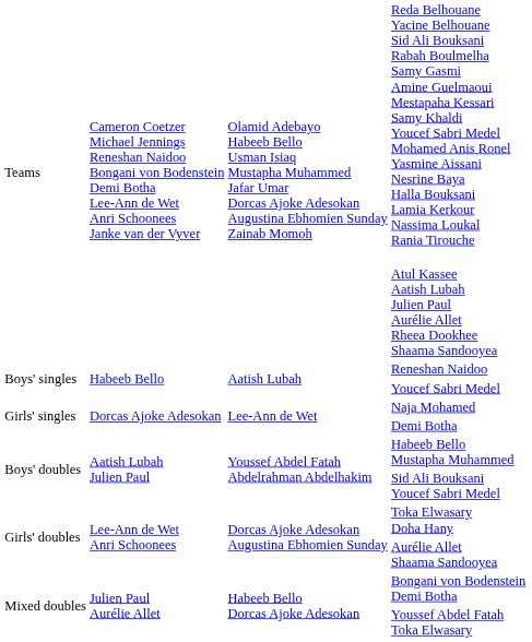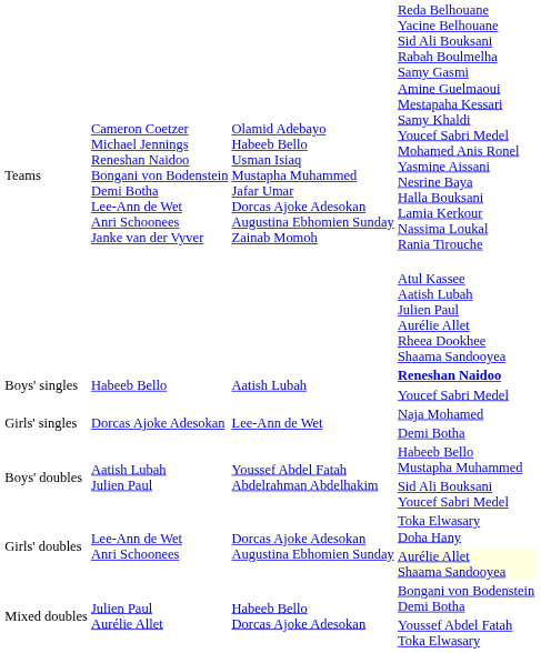Reneshan Naidoo | column 4: normal -> bold
Aurélie Allet Shaama Sandooyea | column 4: no background -> lightyellow background
